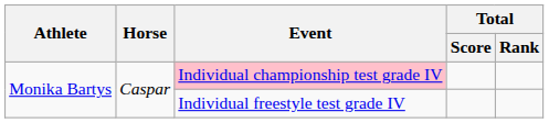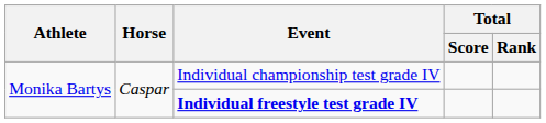Individual championship test grade IV | Event: pink background -> no background
Individual freestyle test grade IV | Event: normal -> bold
